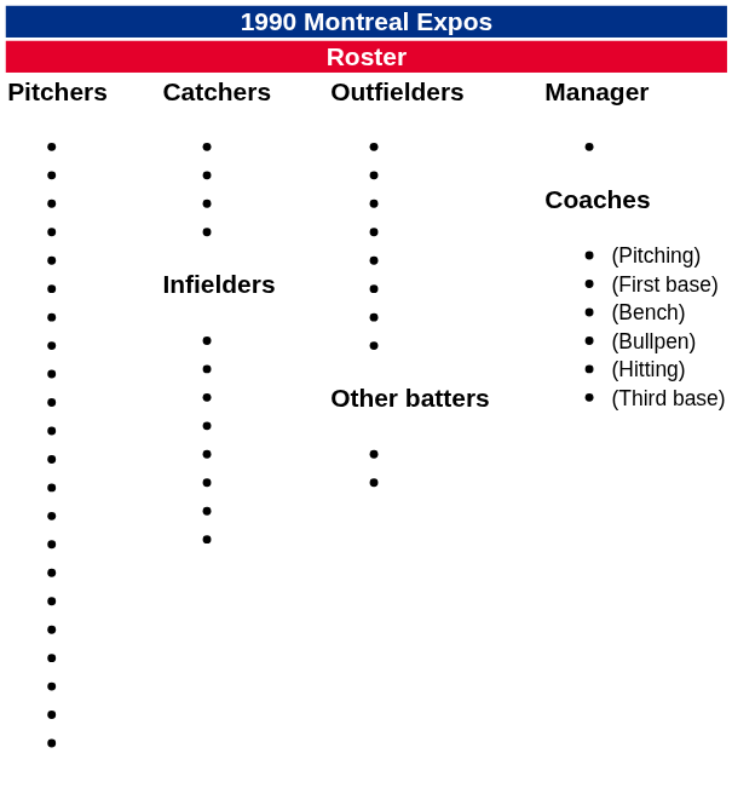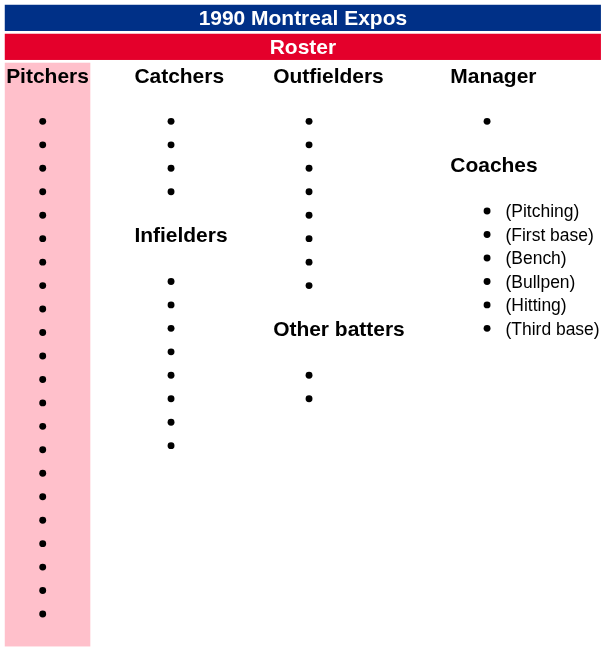Pitchers | column 1: no background -> pink background
